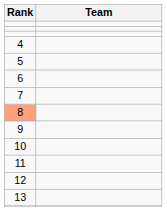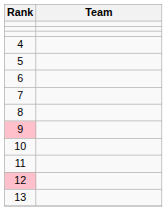row 9 | Rank: lightsalmon background -> no background
row 10 | Rank: no background -> pink background
row 13 | Rank: no background -> pink background
